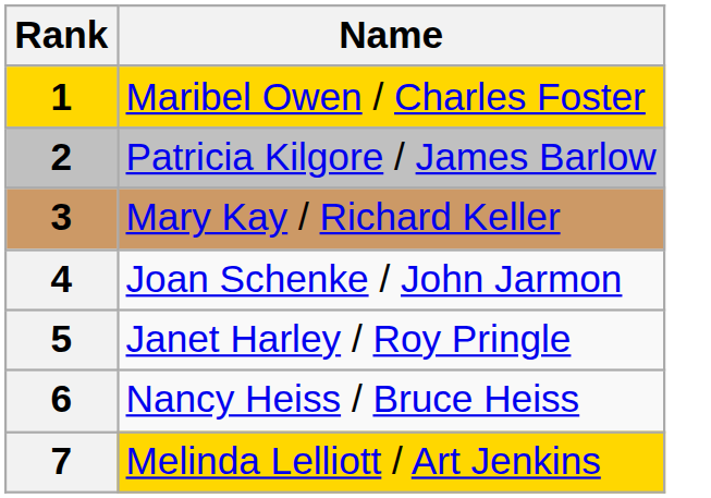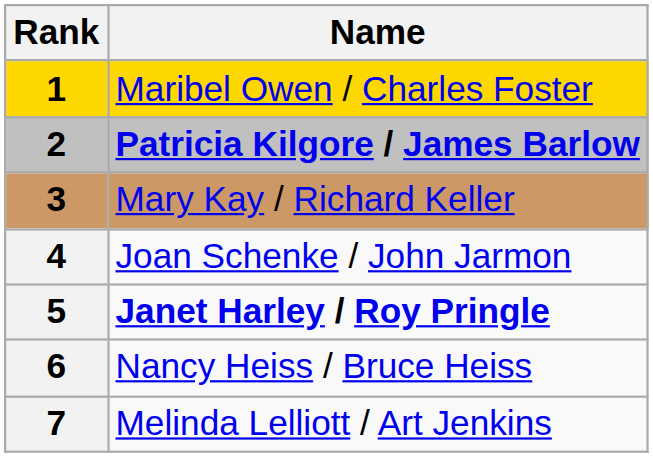Patricia Kilgore / James Barlow | Name: normal -> bold
Janet Harley / Roy Pringle | Name: normal -> bold
Melinda Lelliott / Art Jenkins | Name: gold background -> no background
